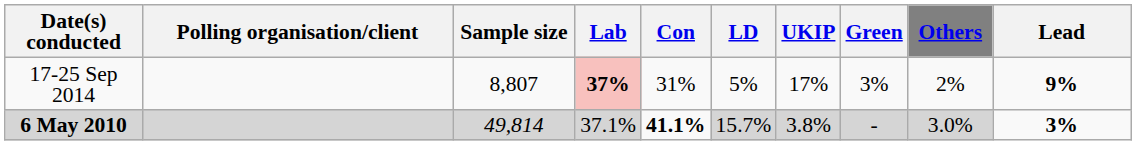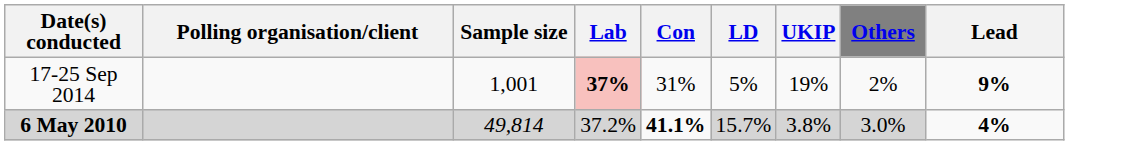- column: Green | 3% | -
17-25 Sep 2014 | Sample size: 8,807 -> 1,001
17-25 Sep 2014 | UKIP: 17% -> 19%
6 May 2010 | Lab: 37.1% -> 37.2%
6 May 2010 | Lead: 3% -> 4%
